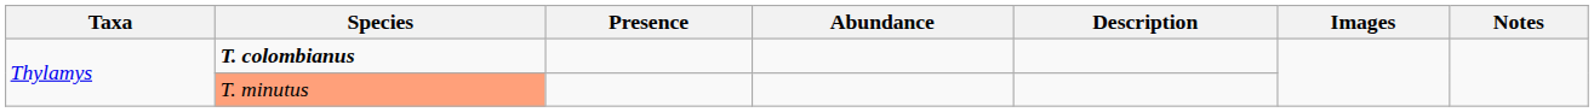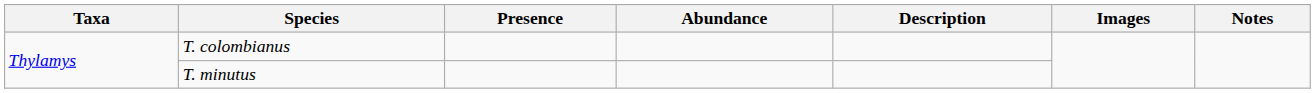T. colombianus | Species: bold -> normal
T. minutus | Species: lightsalmon background -> no background
